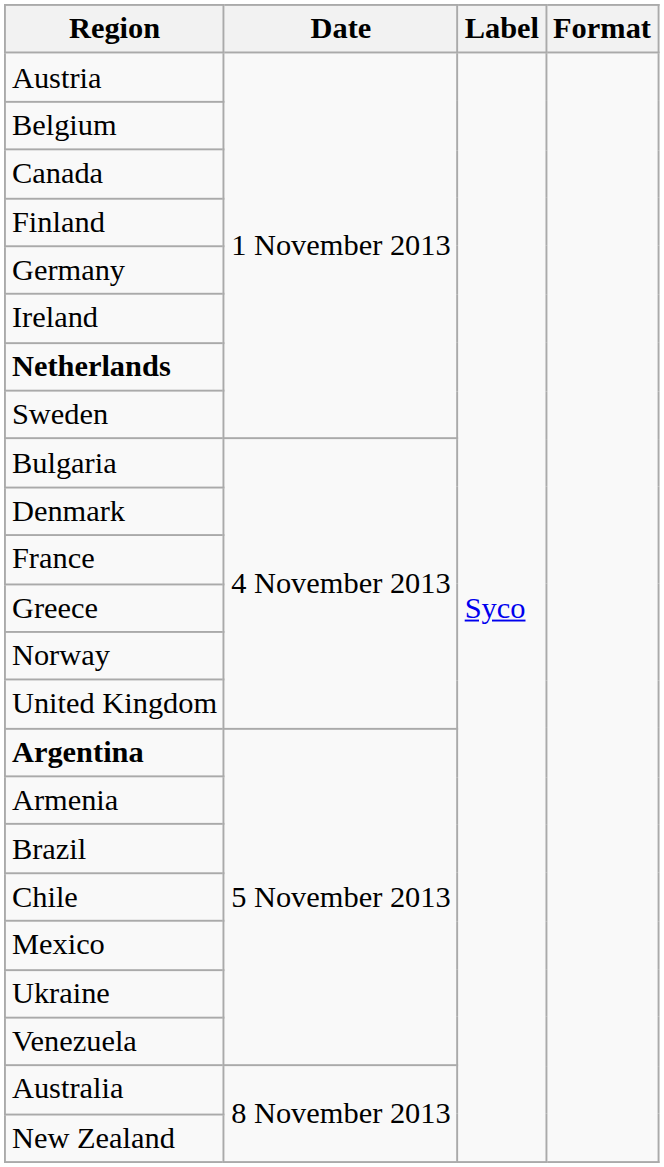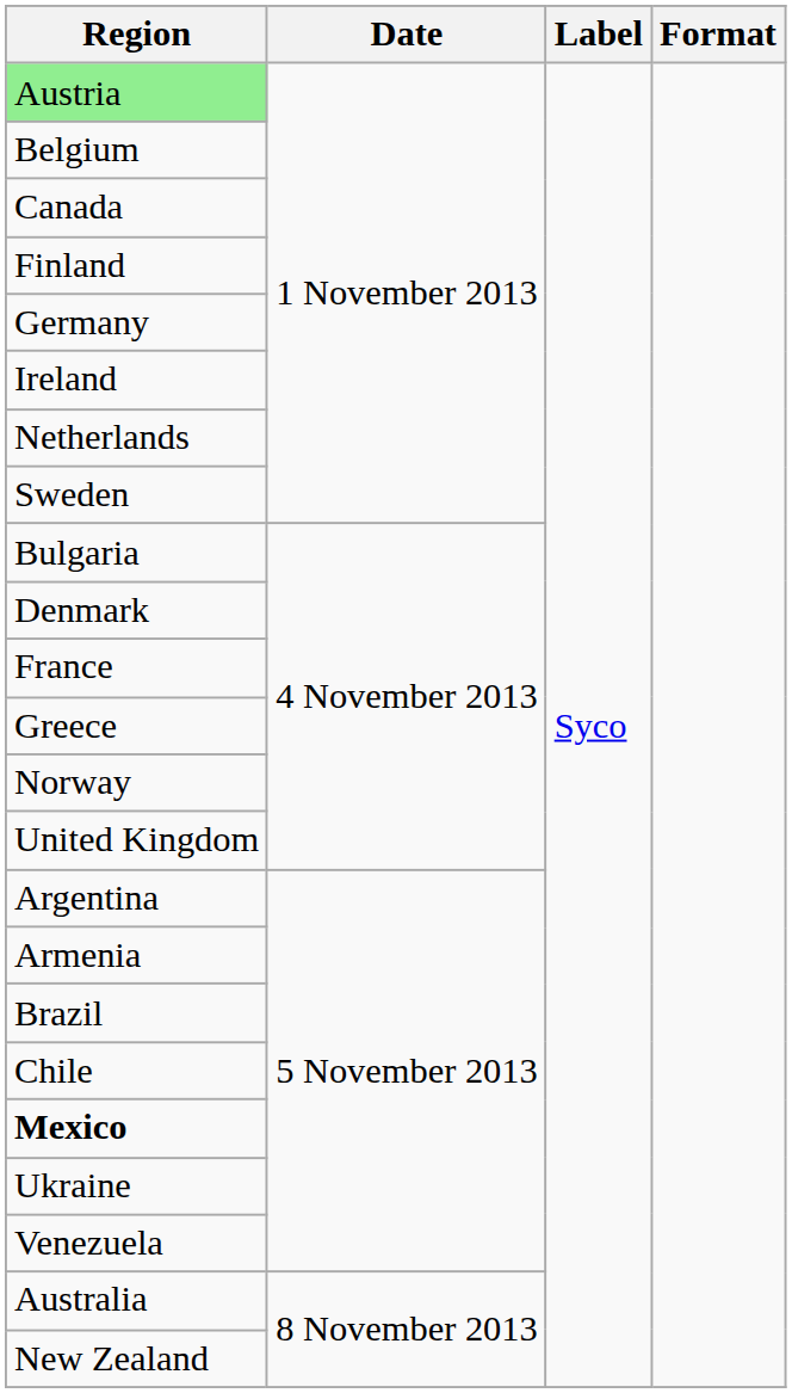Austria | Region: no background -> lightgreen background
Netherlands | Region: bold -> normal
Argentina | Region: bold -> normal
Mexico | Region: normal -> bold
